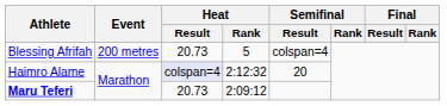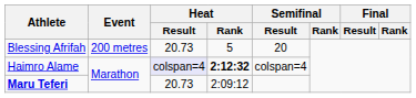Blessing Afrifah | Semifinal / Result: colspan=4 -> 20
Haimro Alame | Heat / Rank: normal -> bold
Haimro Alame | Semifinal / Result: 20 -> colspan=4
